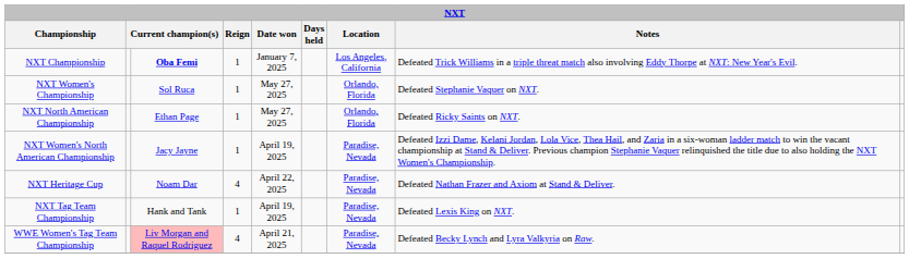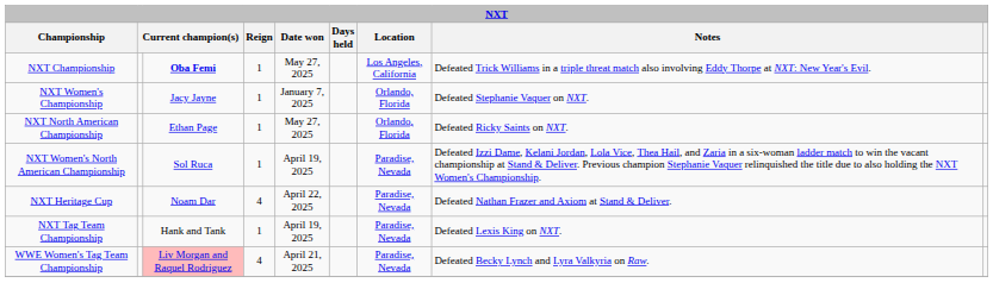NXT Championship | Date won: January 7, 2025 -> May 27, 2025
NXT Women's Championship | column 3: Sol Ruca -> Jacy Jayne
NXT Women's Championship | Date won: May 27, 2025 -> January 7, 2025
NXT Women's North American Championship | column 3: Jacy Jayne -> Sol Ruca
